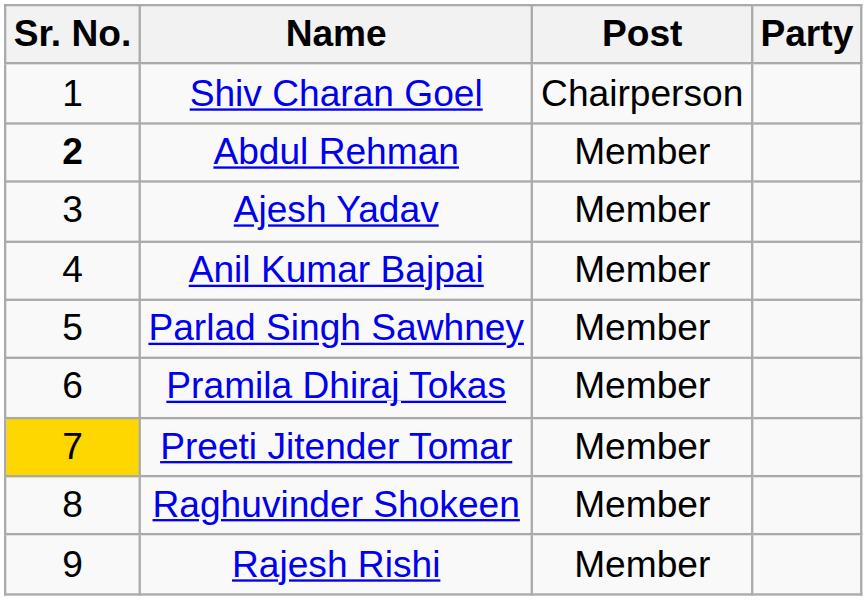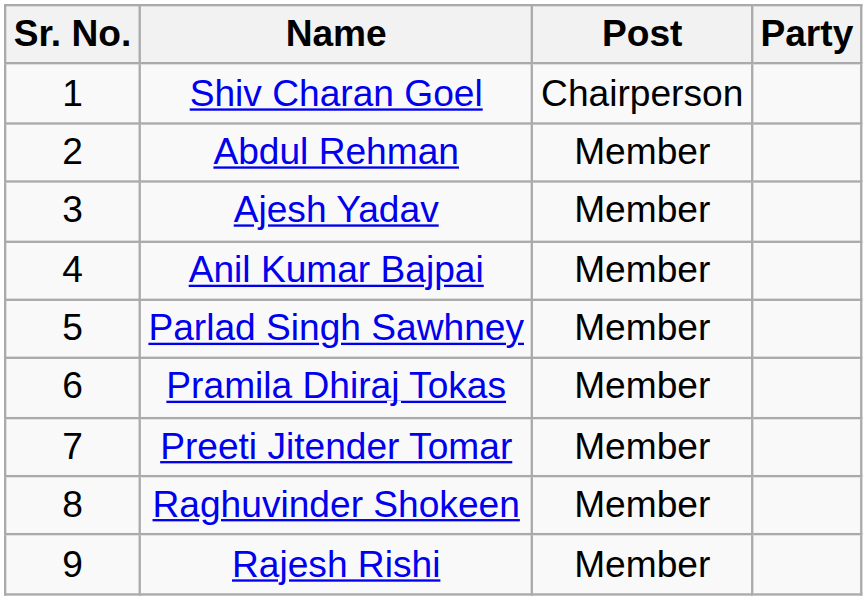Abdul Rehman | Sr. No.: bold -> normal
Preeti Jitender Tomar | Sr. No.: gold background -> no background
